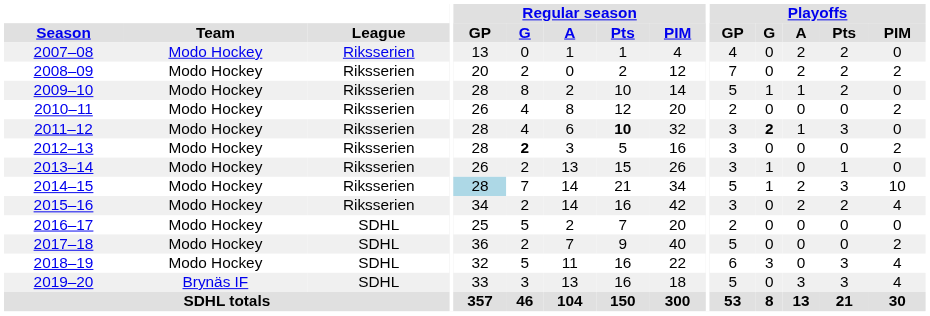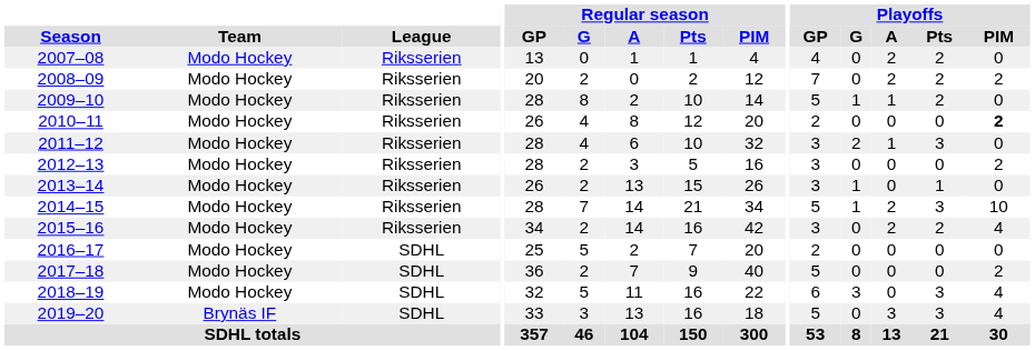2010–11 | Playoffs / PIM: normal -> bold
2011–12 | Regular season / Pts: bold -> normal
2011–12 | Playoffs / G: bold -> normal
2012–13 | Regular season / G: bold -> normal
2014–15 | Regular season / GP: lightblue background -> no background
